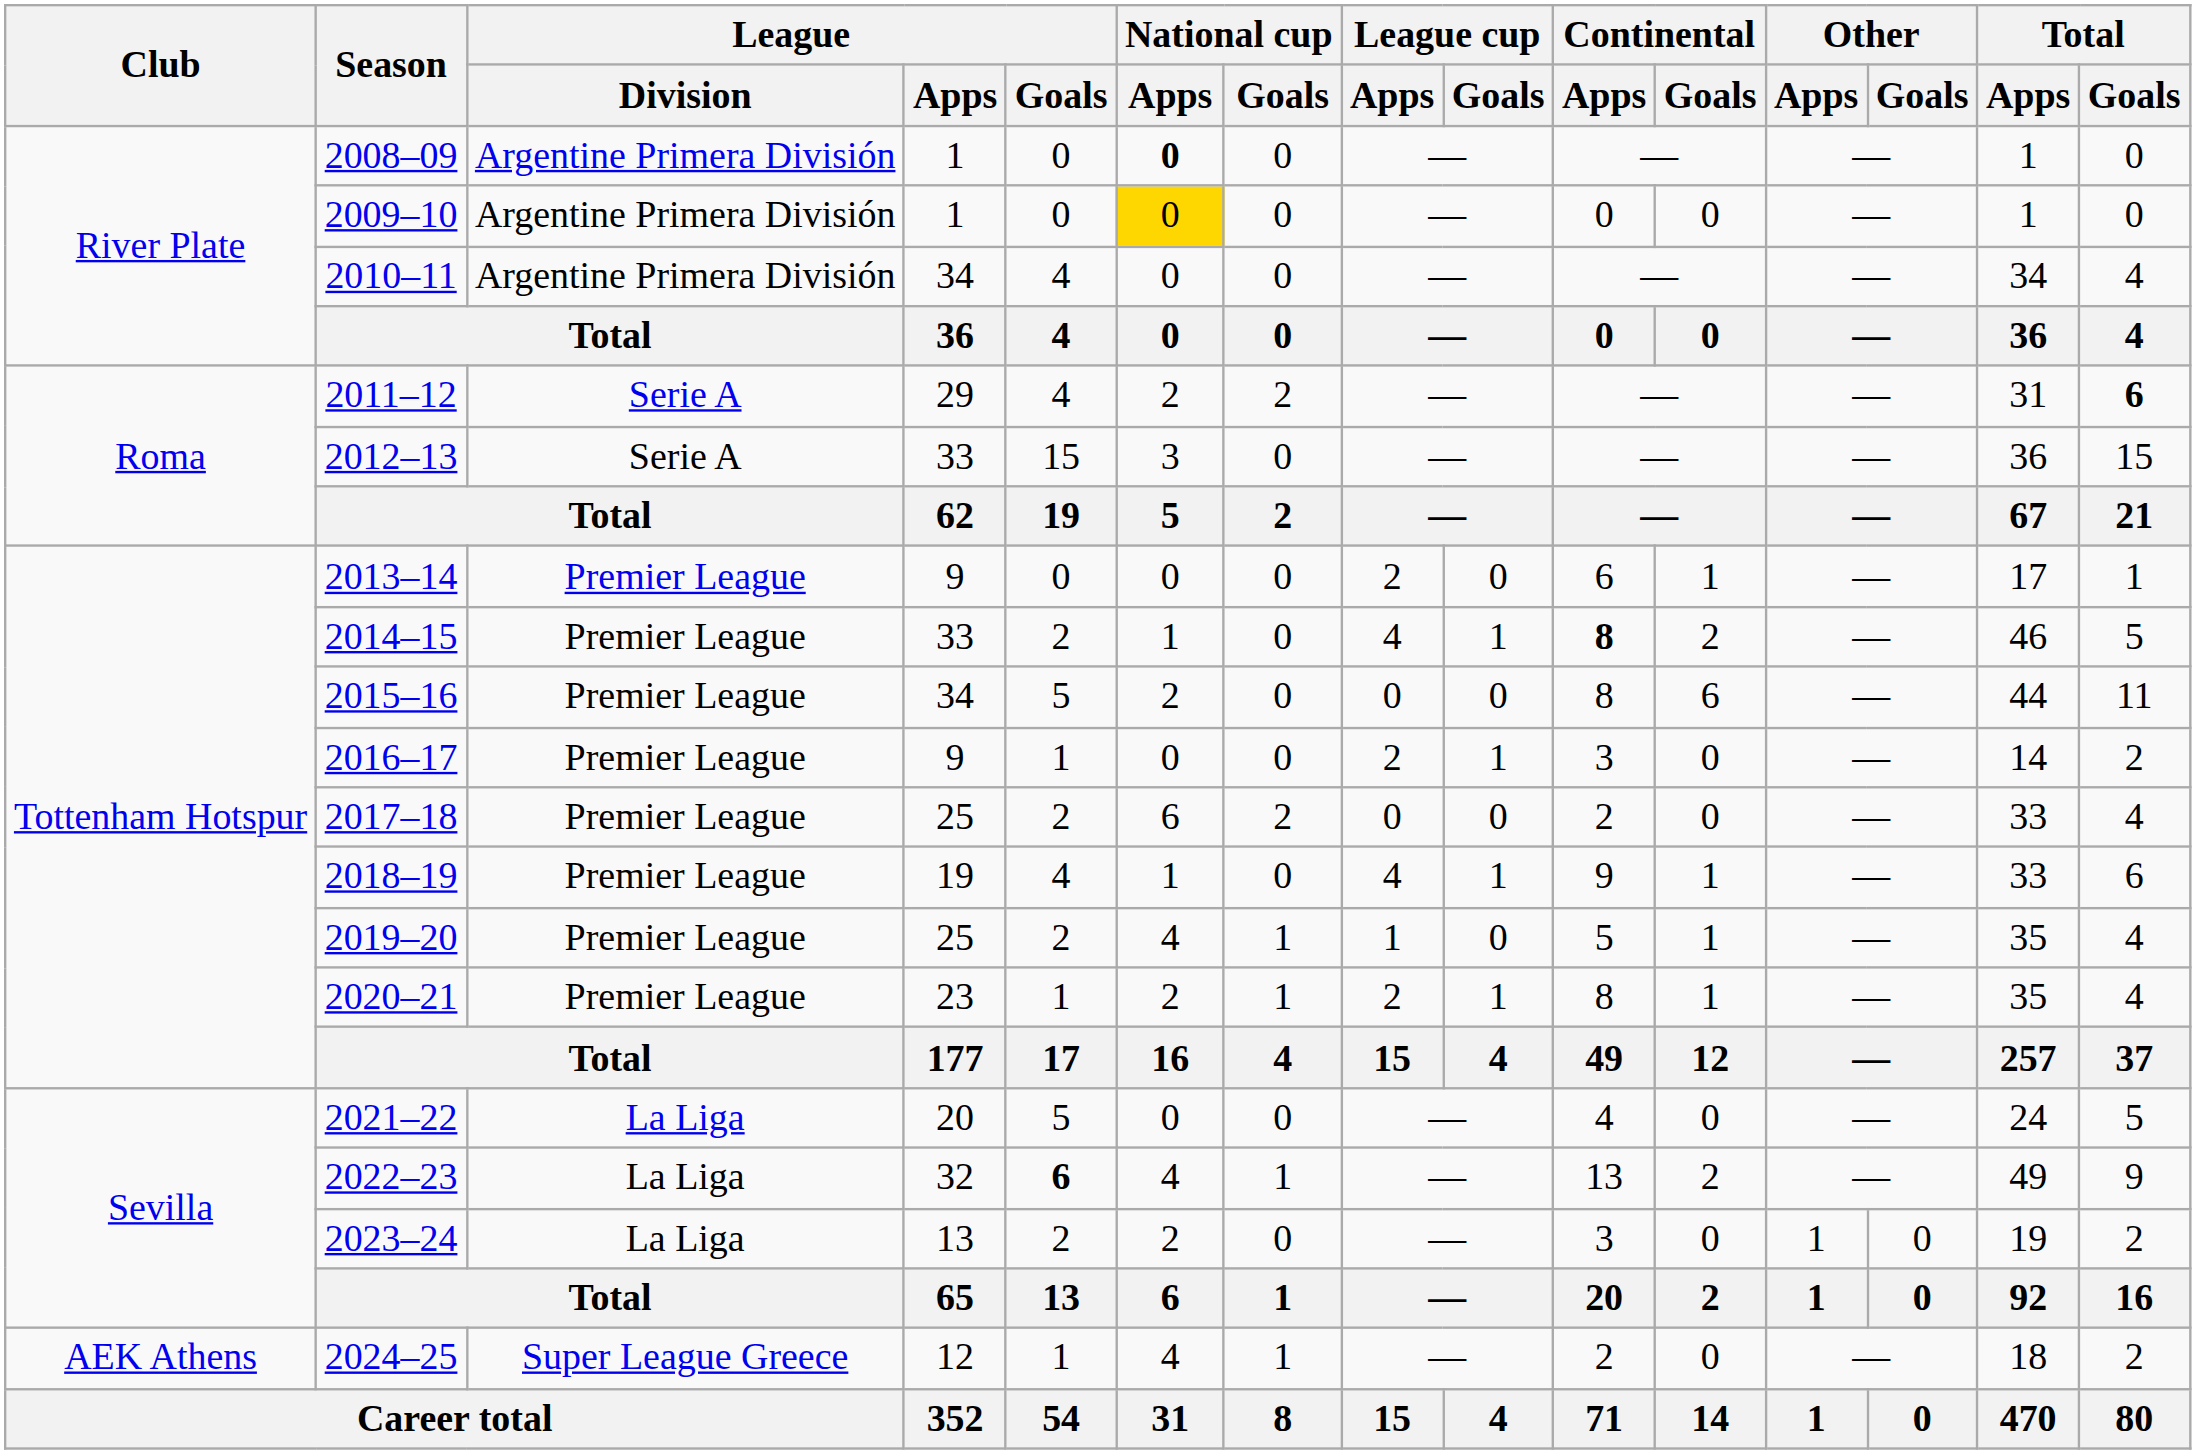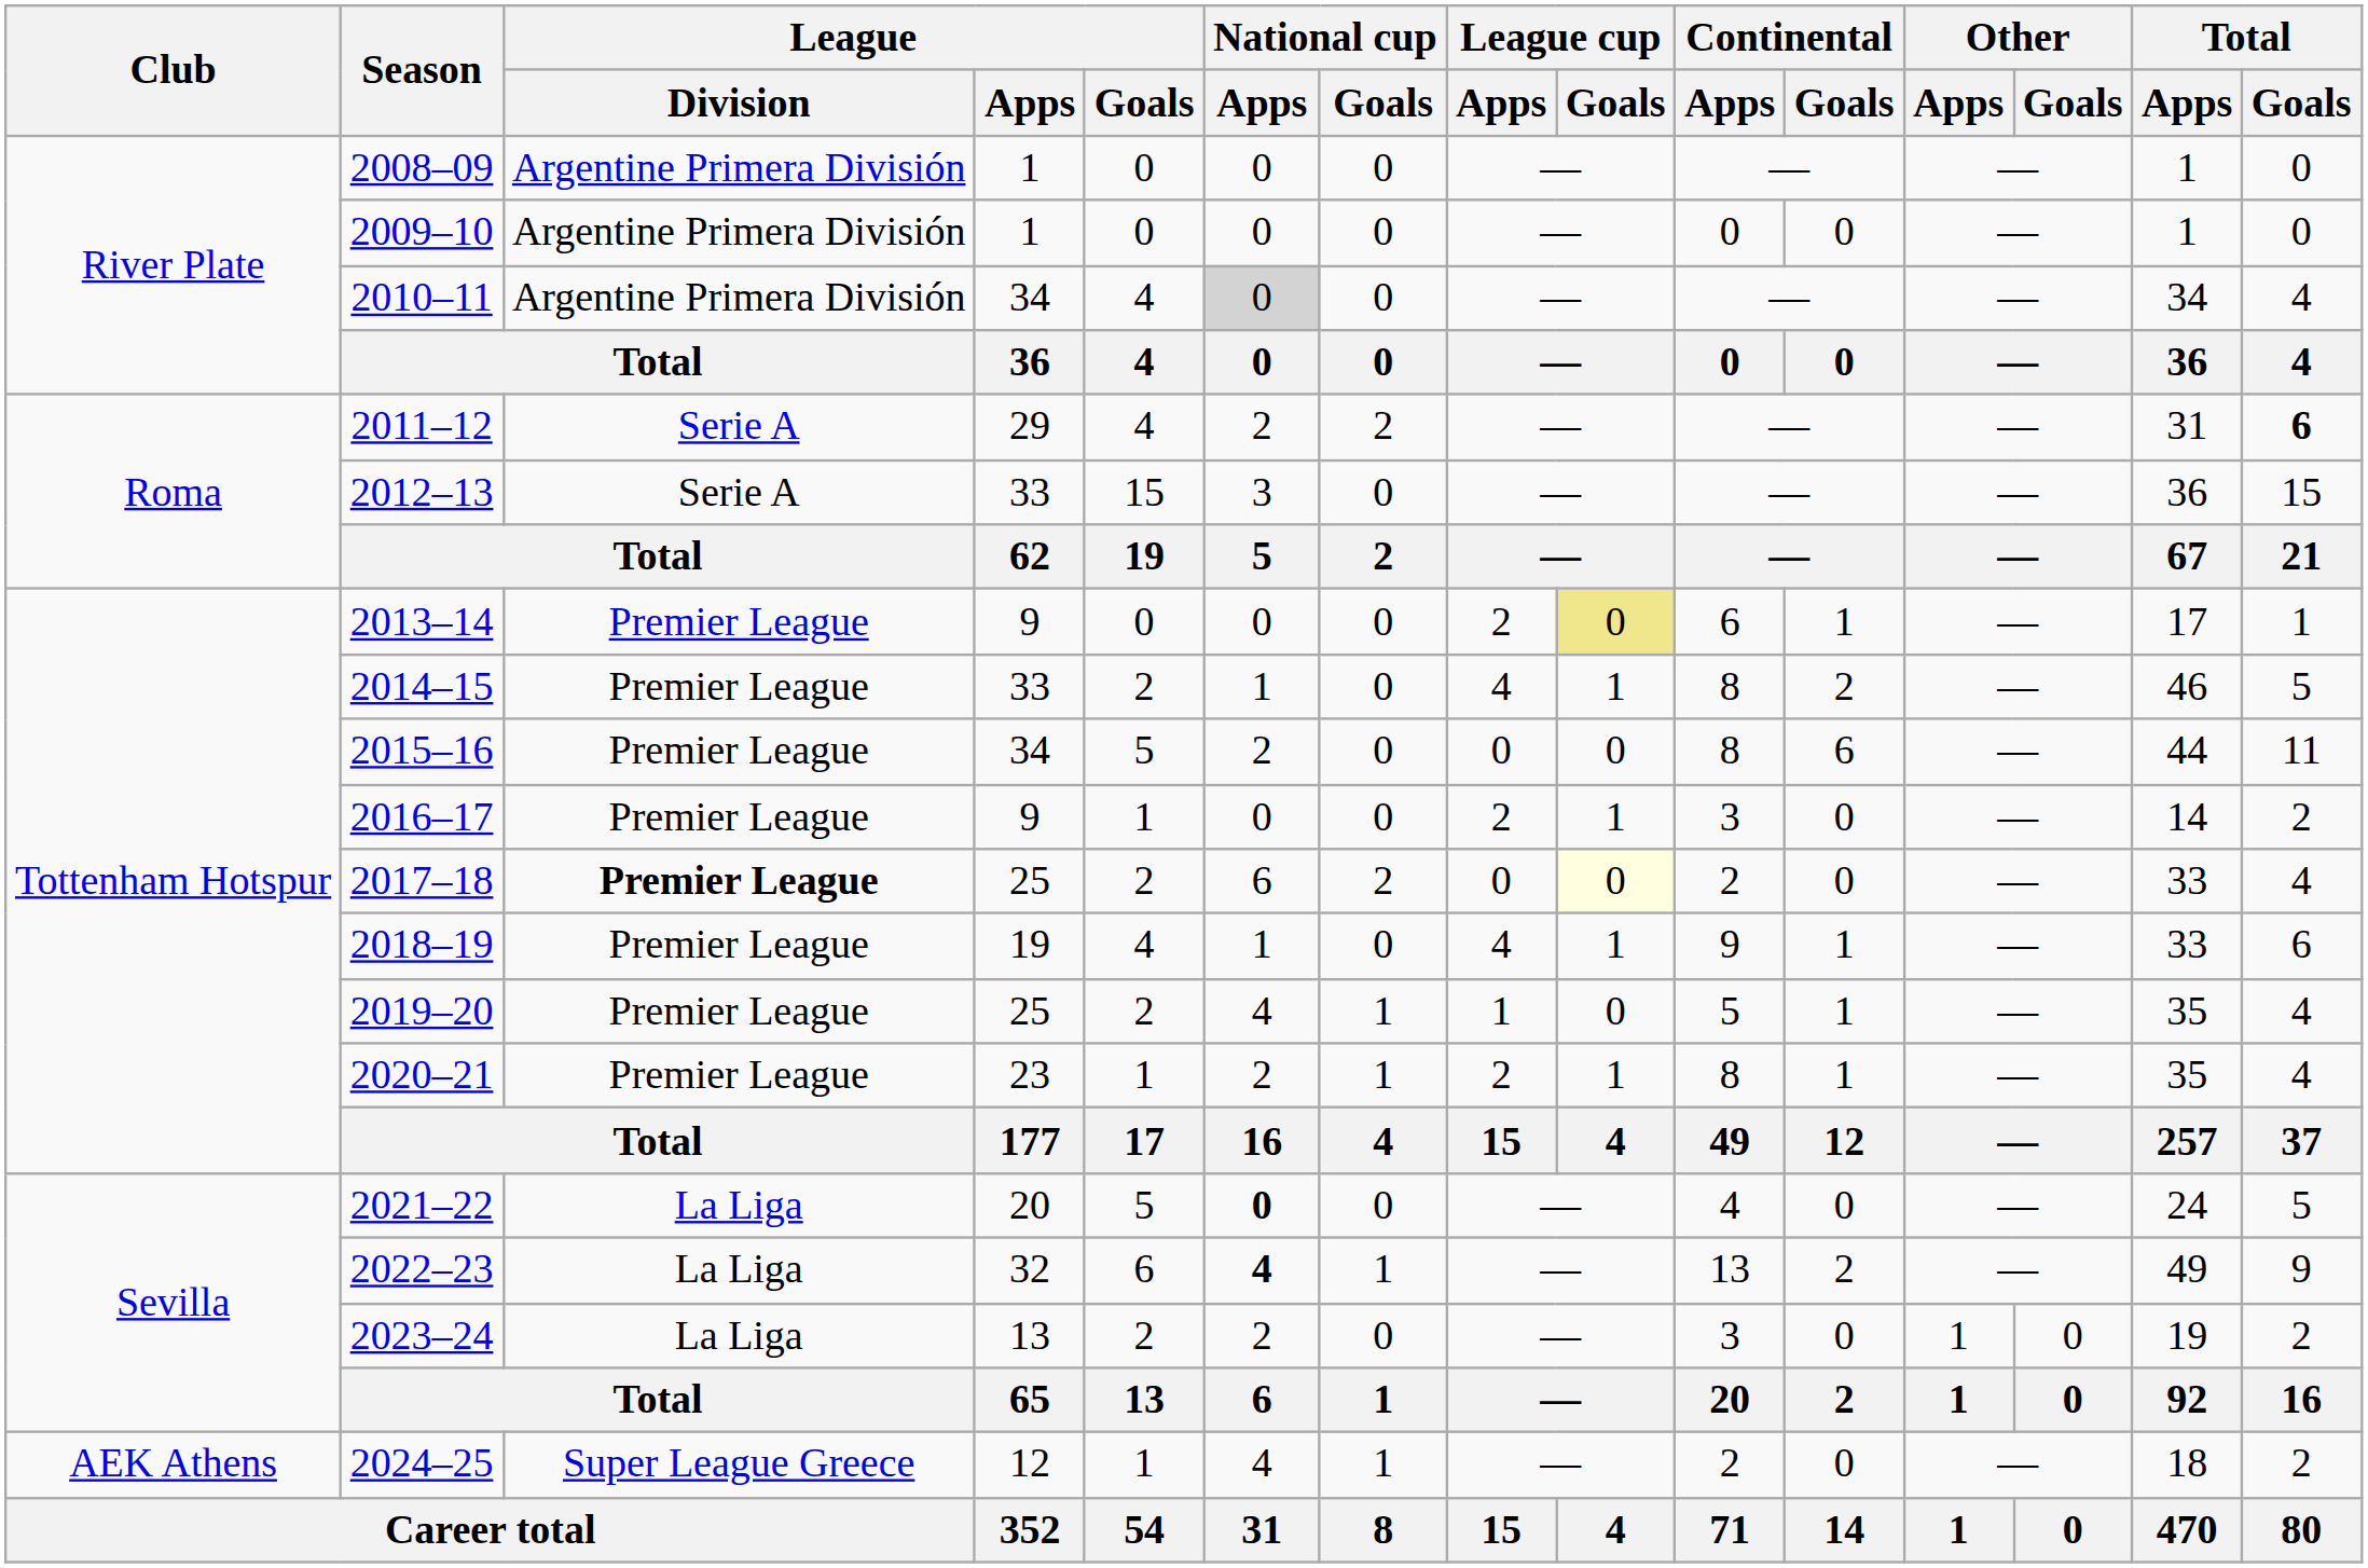2008–09 | National cup / Apps: bold -> normal
2009–10 | National cup / Apps: gold background -> no background
2010–11 | National cup / Apps: no background -> lightgrey background
2013–14 | League cup / Goals: no background -> khaki background
2014–15 | Continental / Apps: bold -> normal
2017–18 | League / Division: normal -> bold
2017–18 | League cup / Goals: no background -> lightyellow background
2021–22 | National cup / Apps: normal -> bold
2022–23 | League / Goals: bold -> normal
2022–23 | National cup / Apps: normal -> bold
